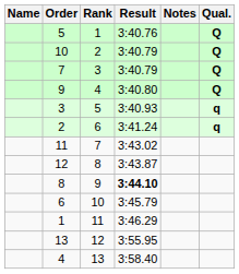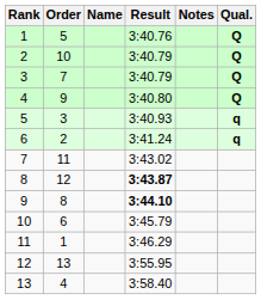columns swapped: Rank <-> Name
row 9 | Result: normal -> bold
